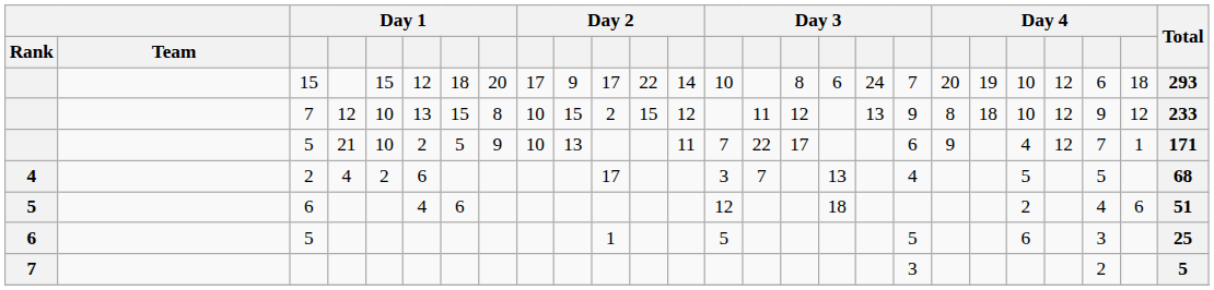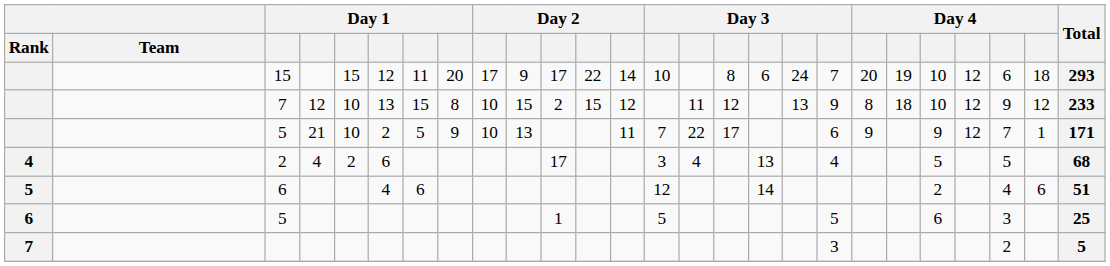row 3 | column 7: 18 -> 11
row 5 | column 22: 4 -> 9
row 6 | column 15: 7 -> 4
row 7 | column 17: 18 -> 14
